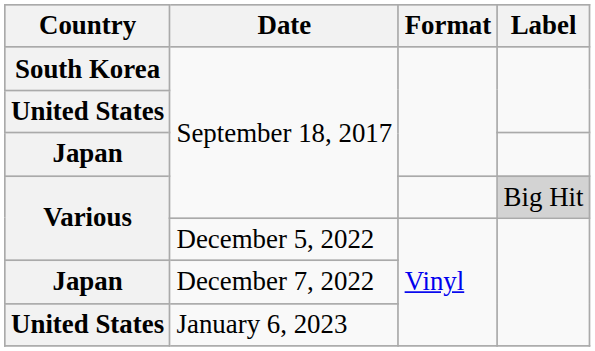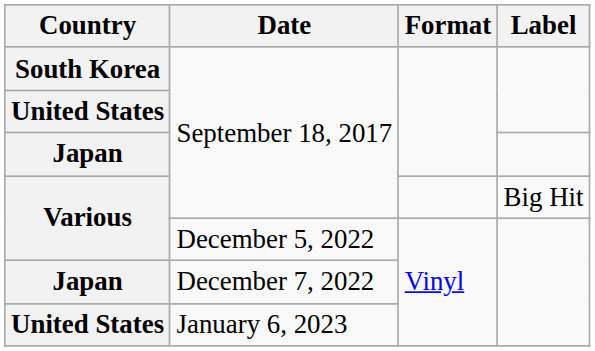Various / September 18, 2017 | Label: lightgrey background -> no background
